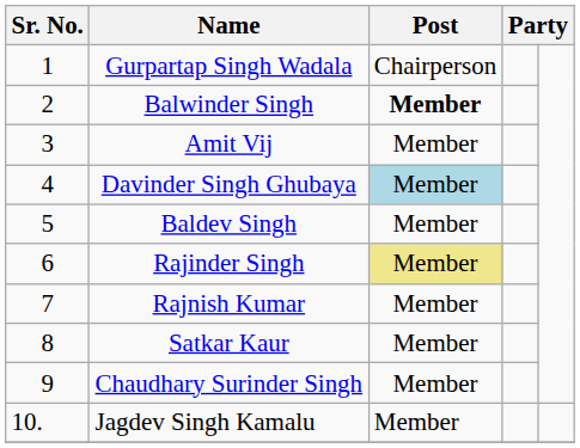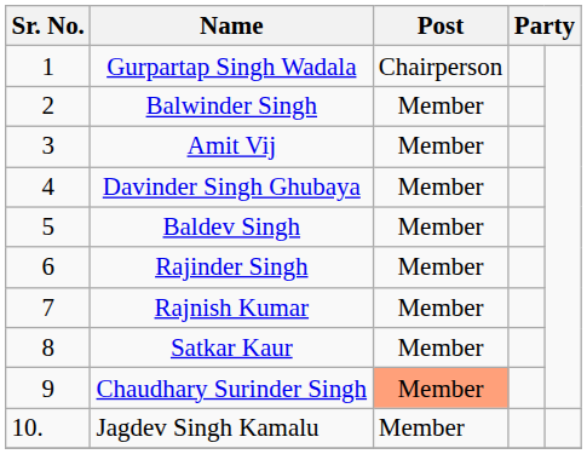Balwinder Singh | Post: bold -> normal
Davinder Singh Ghubaya | Post: lightblue background -> no background
Rajinder Singh | Post: khaki background -> no background
Chaudhary Surinder Singh | Post: no background -> lightsalmon background
